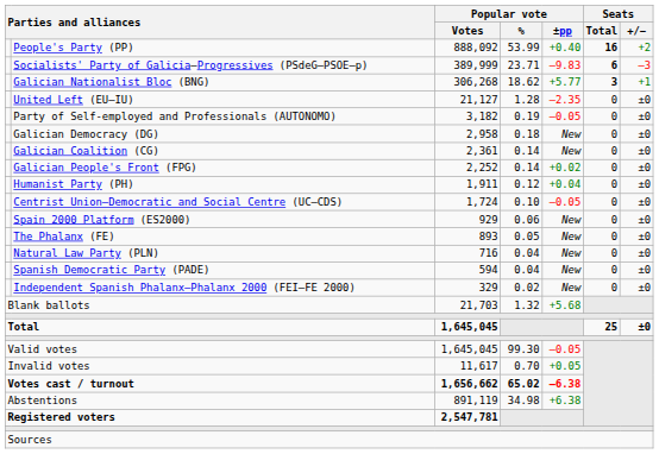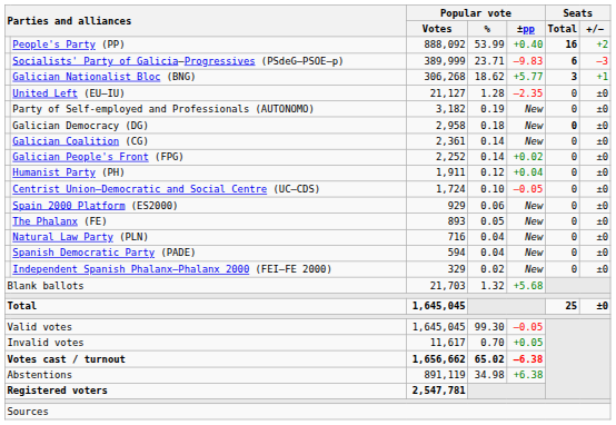Party of Self-employed and Professionals (AUTONOMO) | Popular vote / ±pp: –0.05 -> New
Galician Democracy (DG) | Seats / Total: normal -> bold
